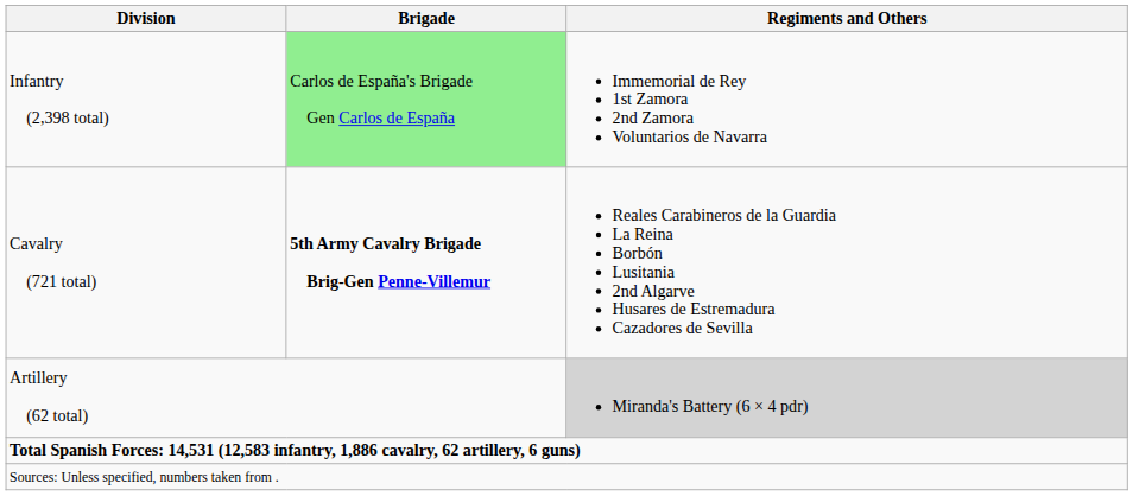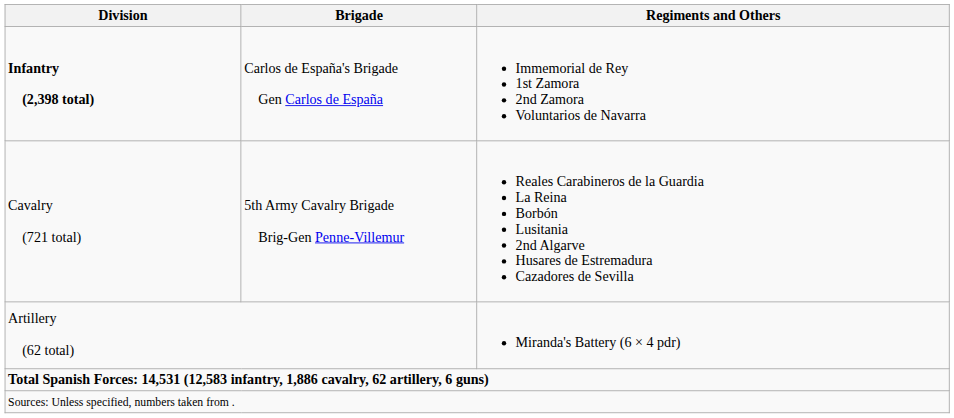Infantry (2,398 total) | Division: normal -> bold
Infantry (2,398 total) | Brigade: lightgreen background -> no background
Cavalry (721 total) | Brigade: bold -> normal
Artillery (62 total) | Regiments and Others: lightgrey background -> no background
